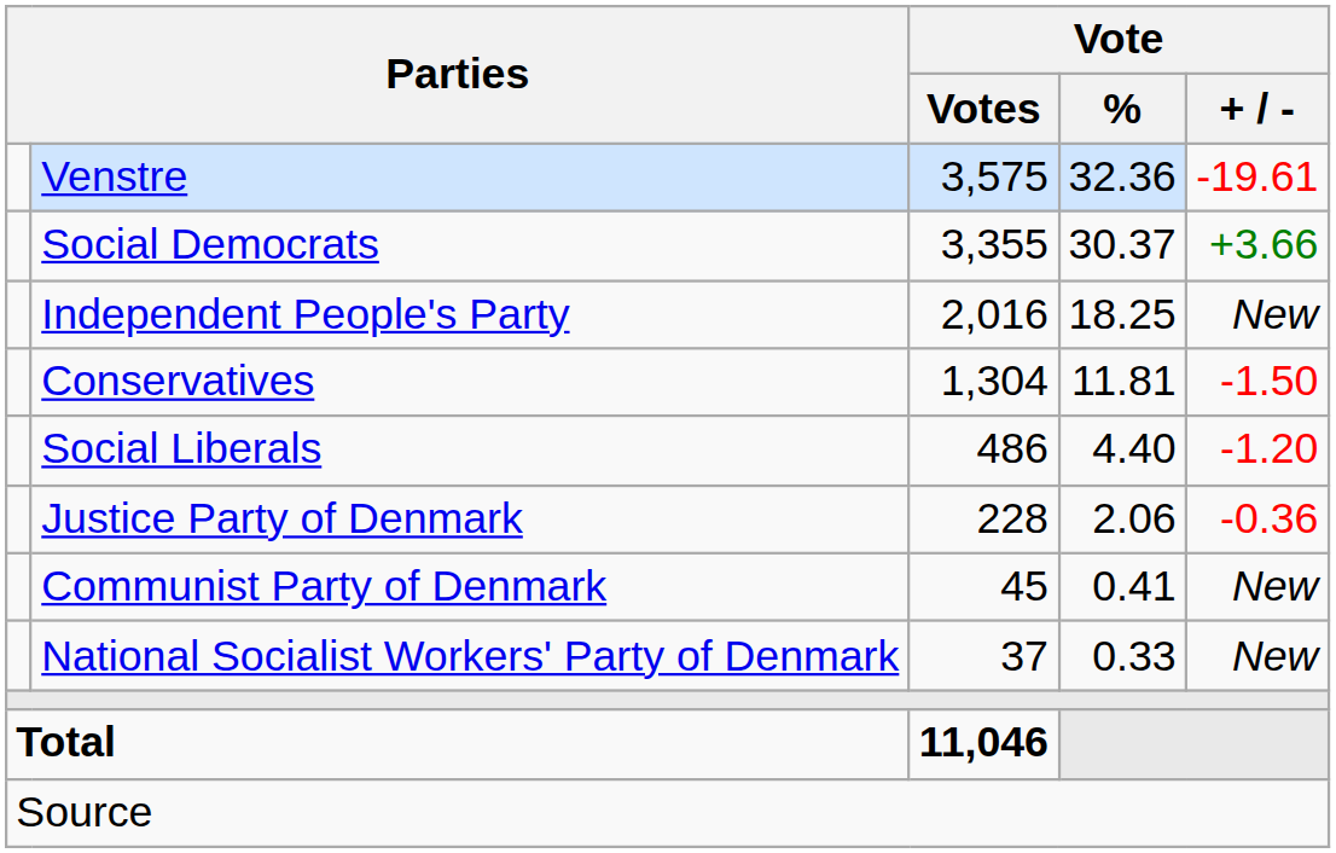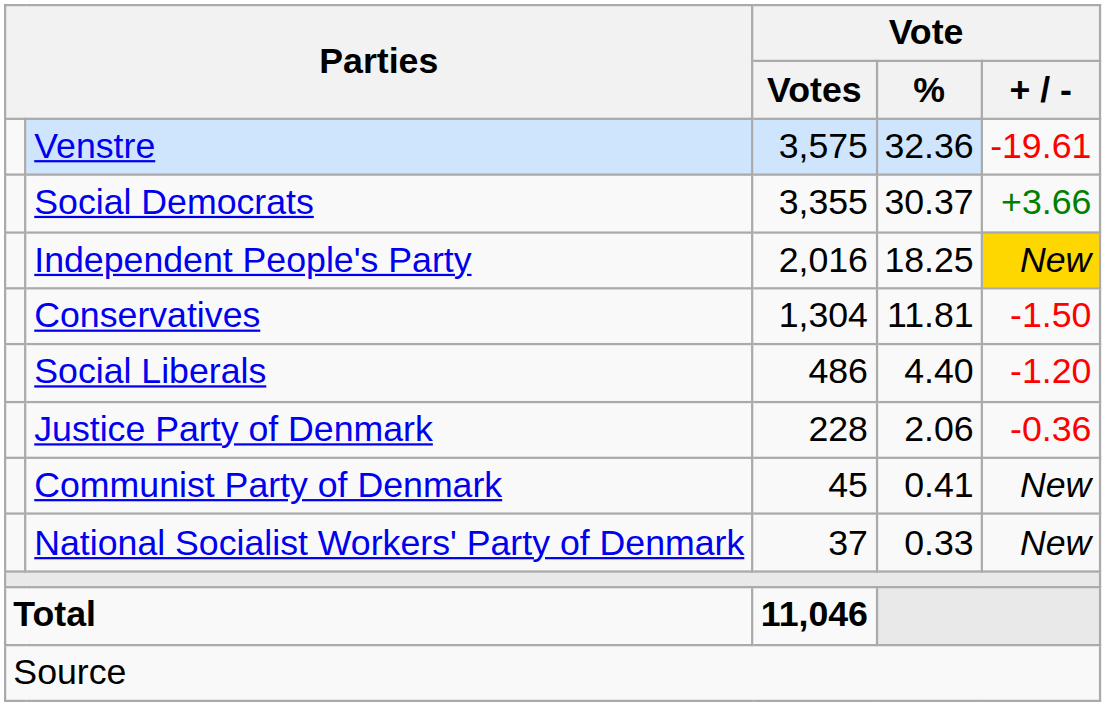Independent People's Party | Vote / + / -: no background -> gold background
